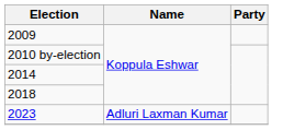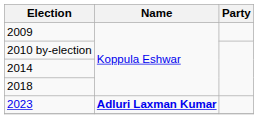2023 | Name: normal -> bold
